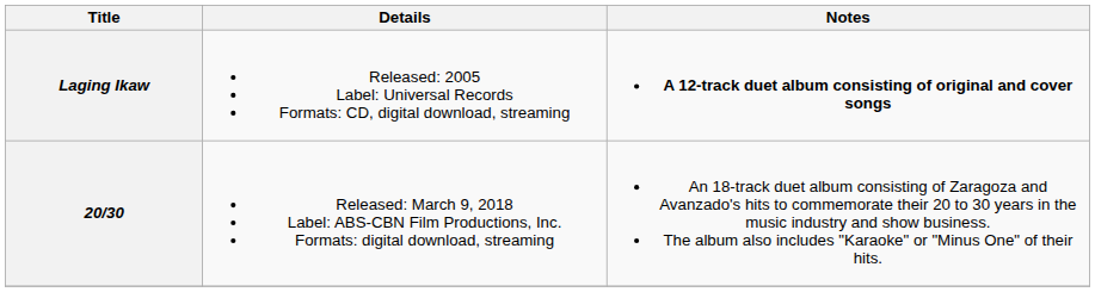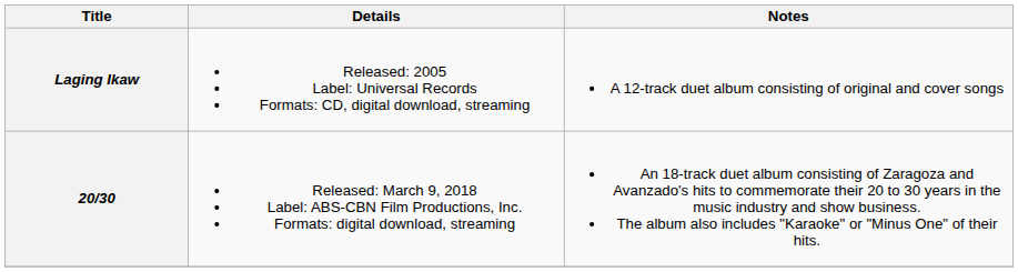Laging Ikaw | Notes: bold -> normal
